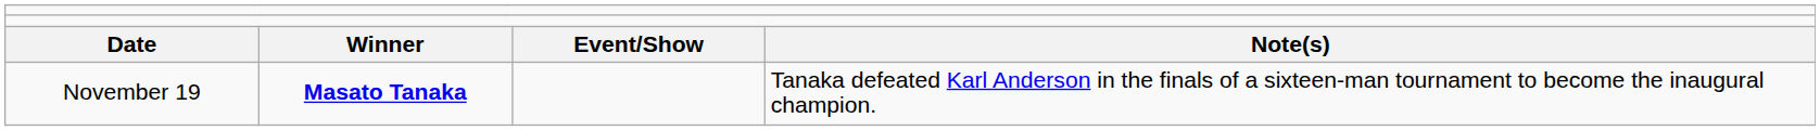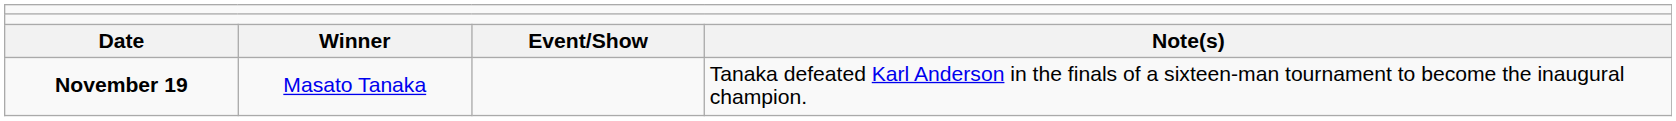November 19 | column 1: normal -> bold
November 19 | column 2: bold -> normal
